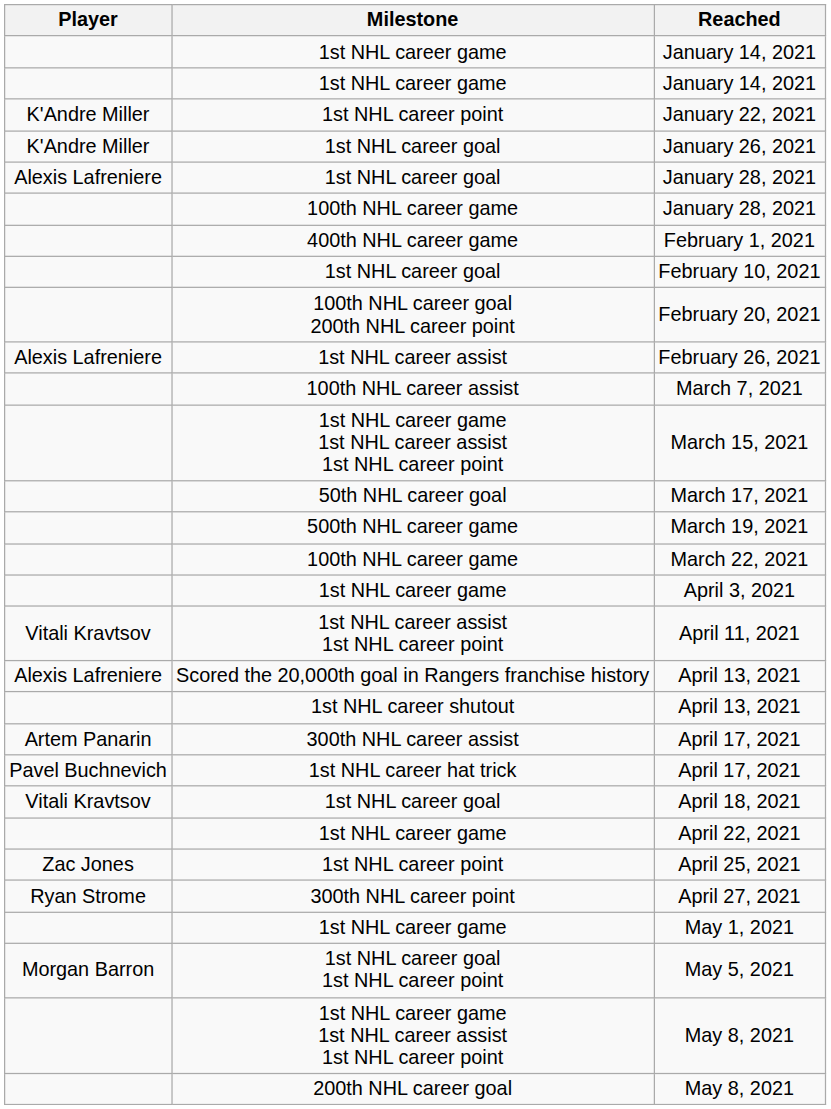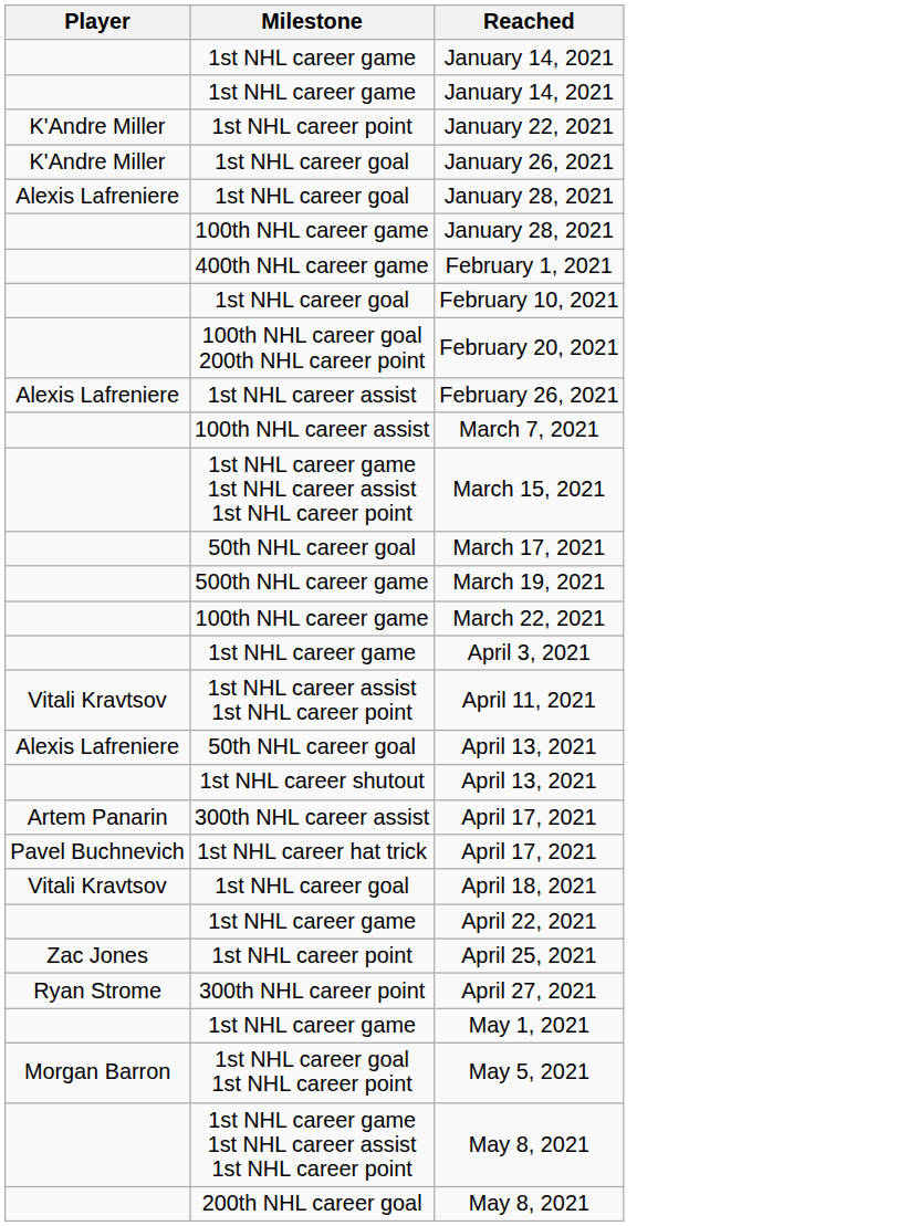row 19 | Milestone: Scored the 20,000th goal in Rangers franchise history -> 50th NHL career goal
